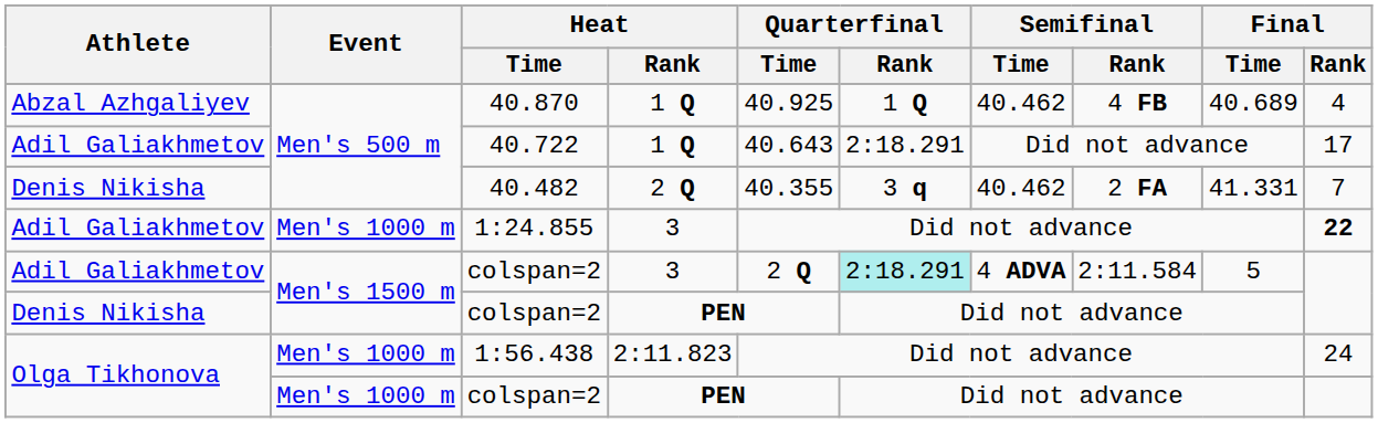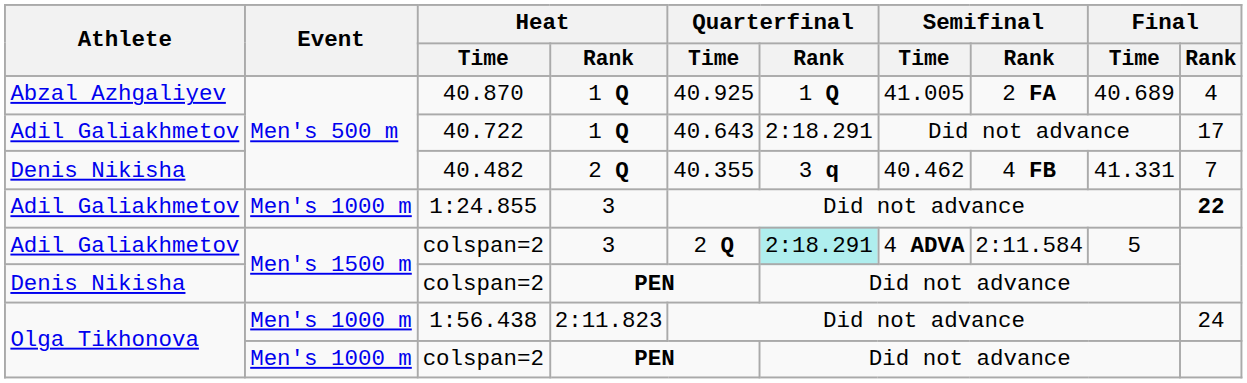40.870 | Semifinal / Time: 40.462 -> 41.005
40.870 | Semifinal / Rank: 4 FB -> 2 FA
40.482 | Semifinal / Rank: 2 FA -> 4 FB
